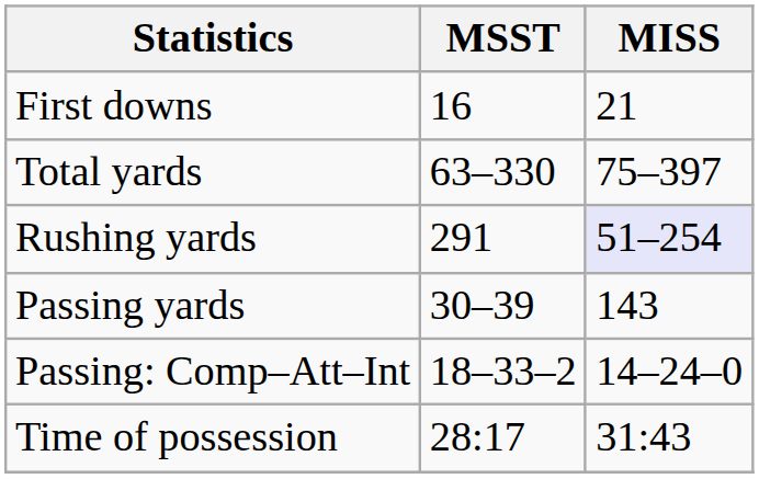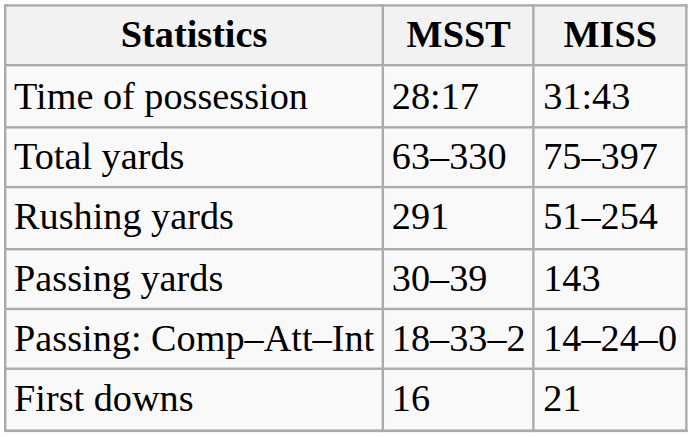rows swapped: First downs <-> Time of possession
Rushing yards | MISS: lavender background -> no background
